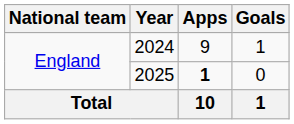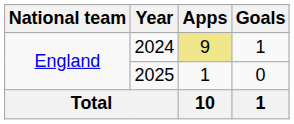2024 | Apps: no background -> khaki background
2025 | Apps: bold -> normal
